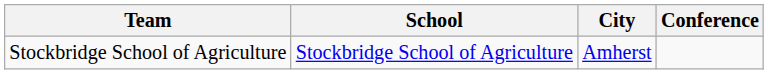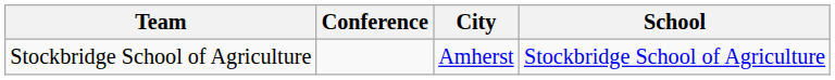columns swapped: School <-> Conference
